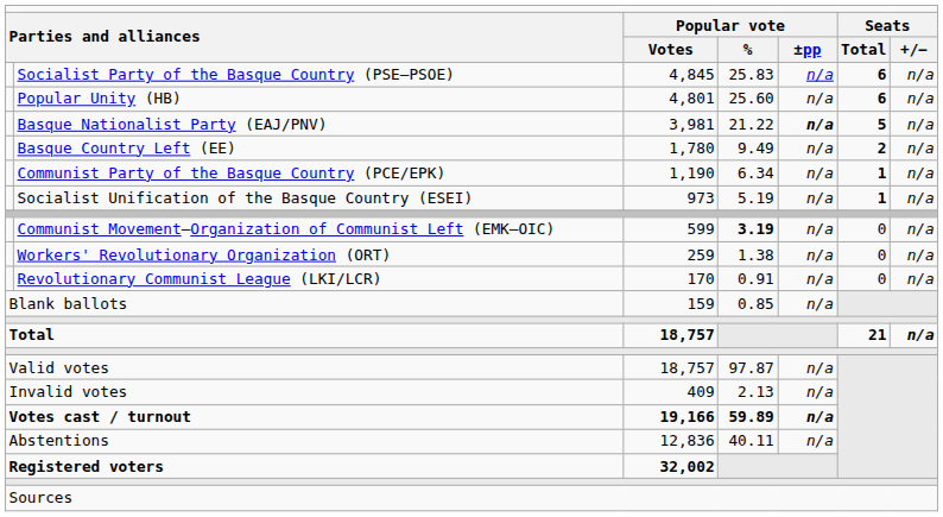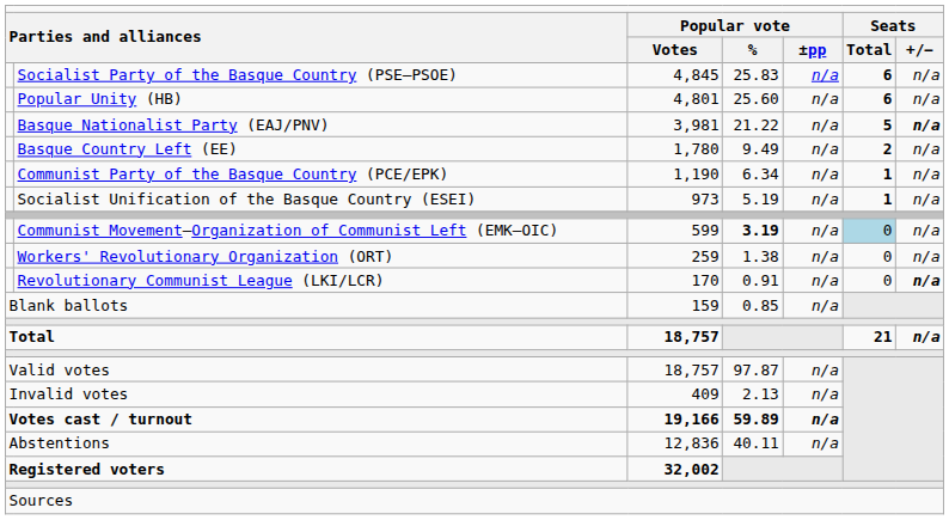Basque Nationalist Party (EAJ/PNV) | column 5: bold -> normal
Basque Nationalist Party (EAJ/PNV) | column 7: normal -> bold
Communist Movement–Organization of Communist Left (EMK–OIC) | column 6: no background -> lightblue background
Revolutionary Communist League (LKI/LCR) | column 7: normal -> bold
